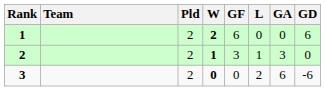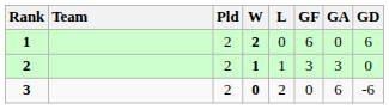columns swapped: L <-> GF
